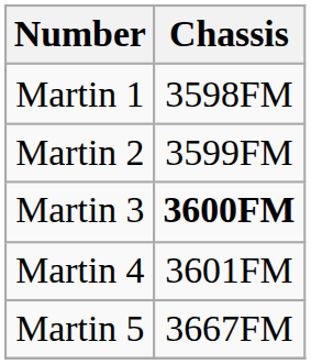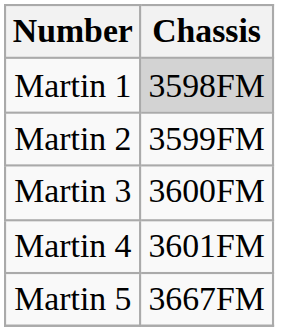Martin 1 | Chassis: no background -> lightgrey background
Martin 3 | Chassis: bold -> normal
